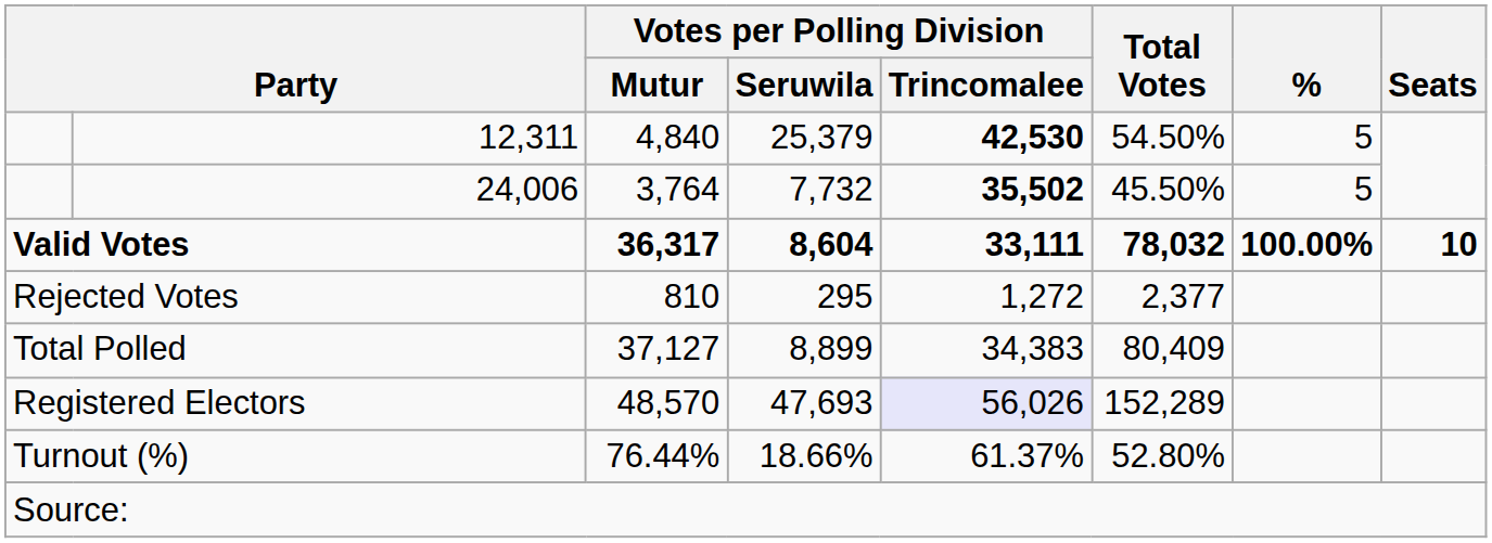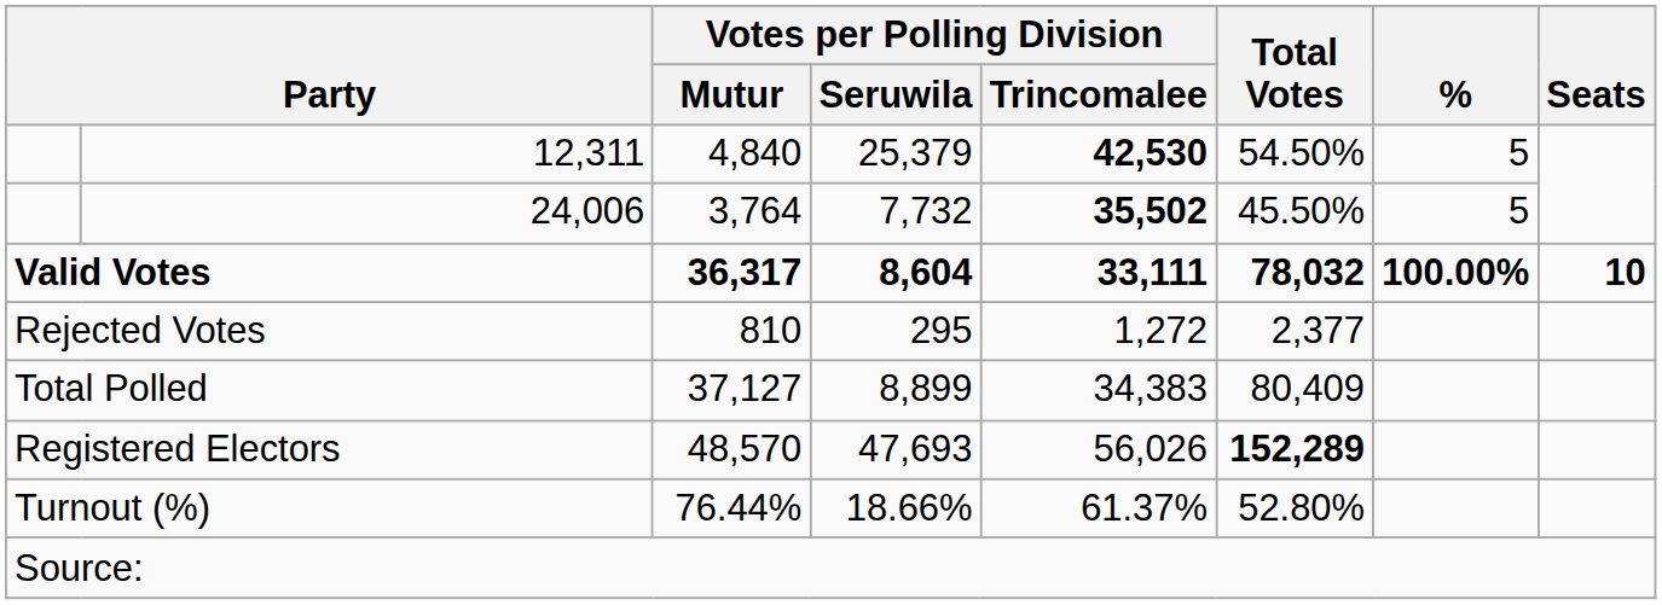Registered Electors | Votes per Polling Division / Trincomalee: lavender background -> no background
Registered Electors | Total Votes: normal -> bold
